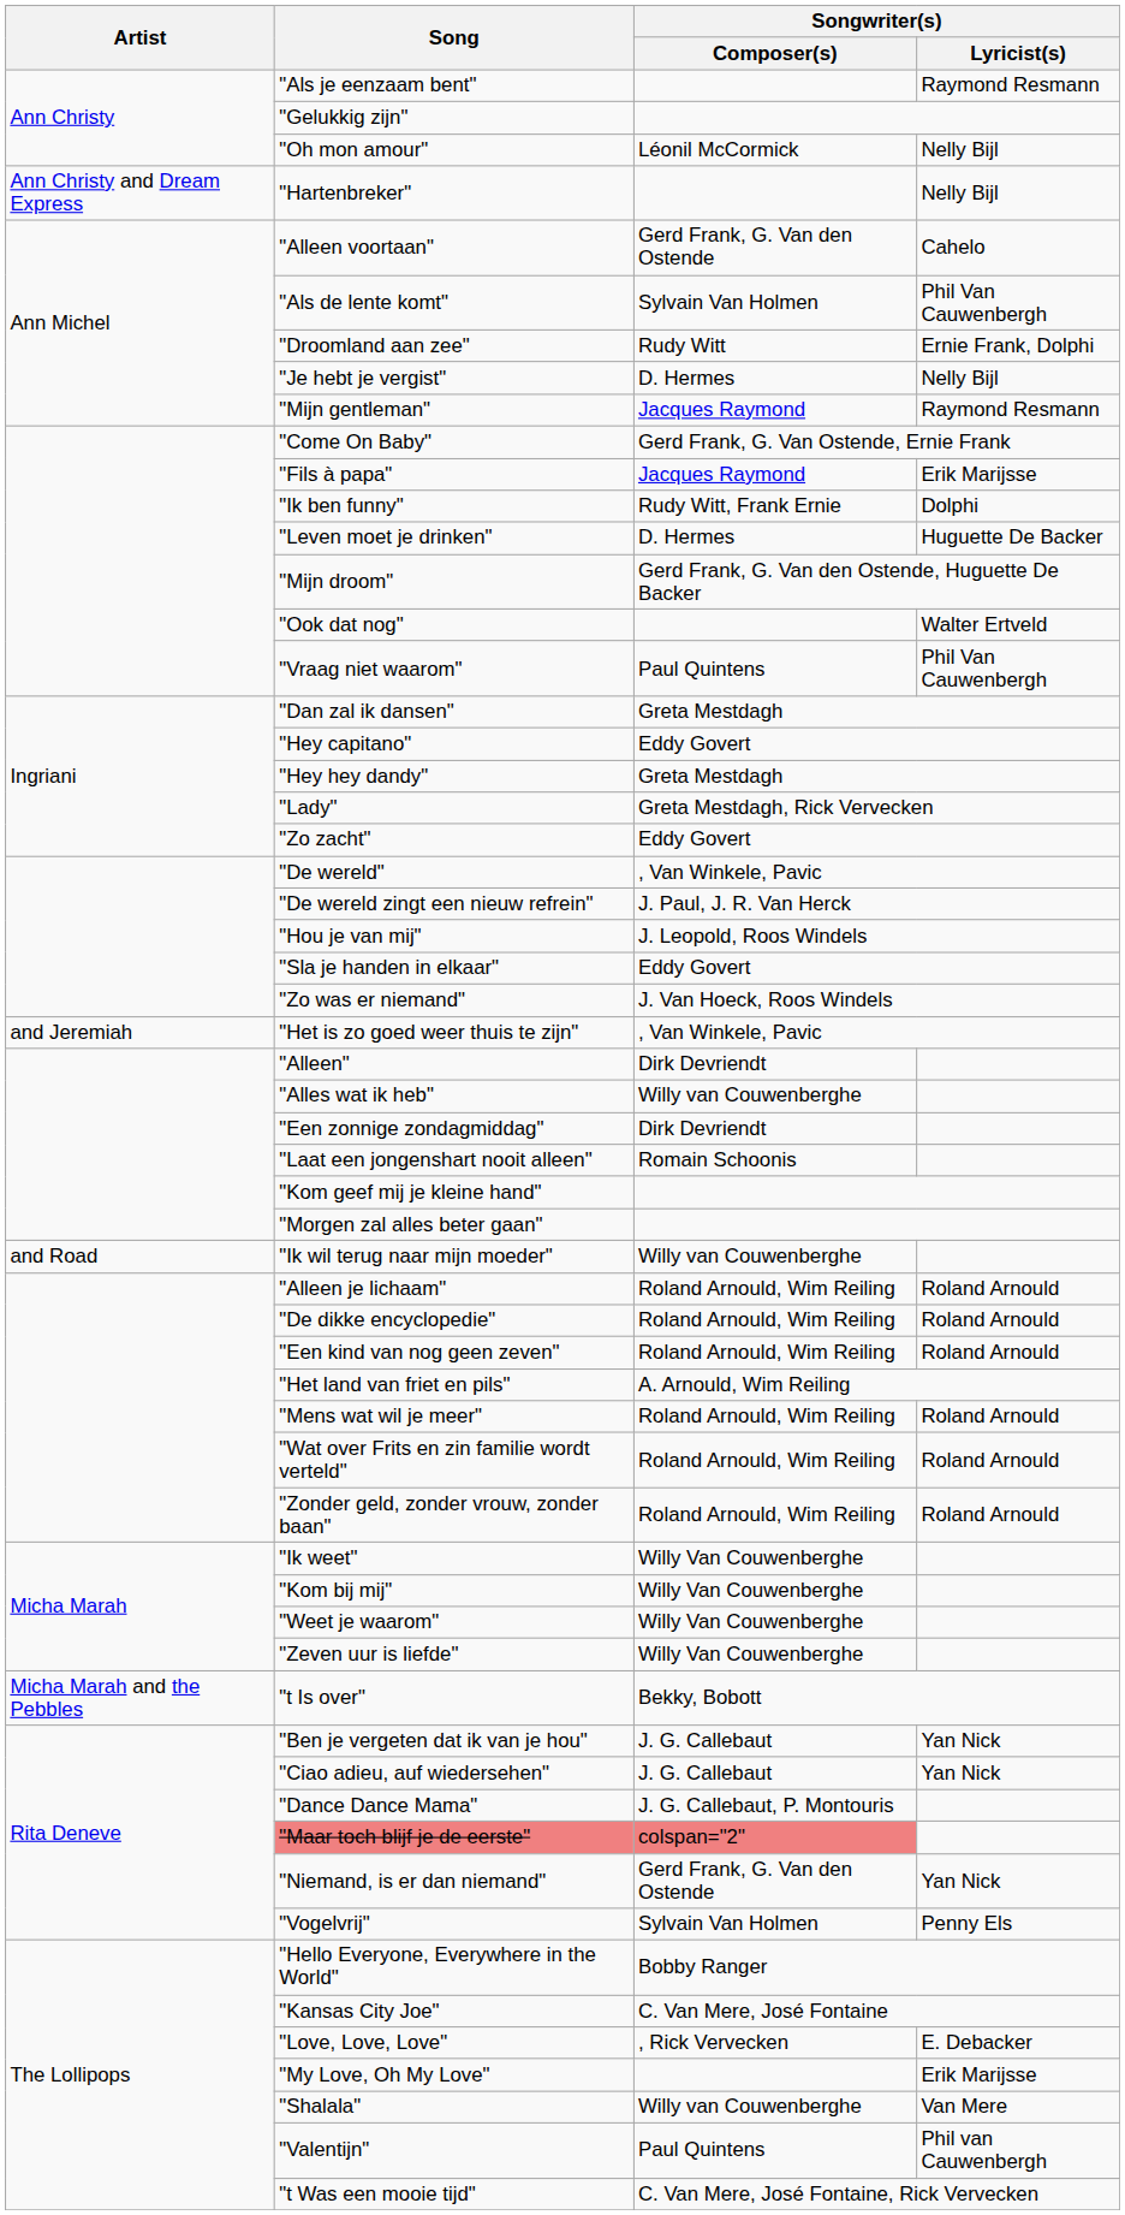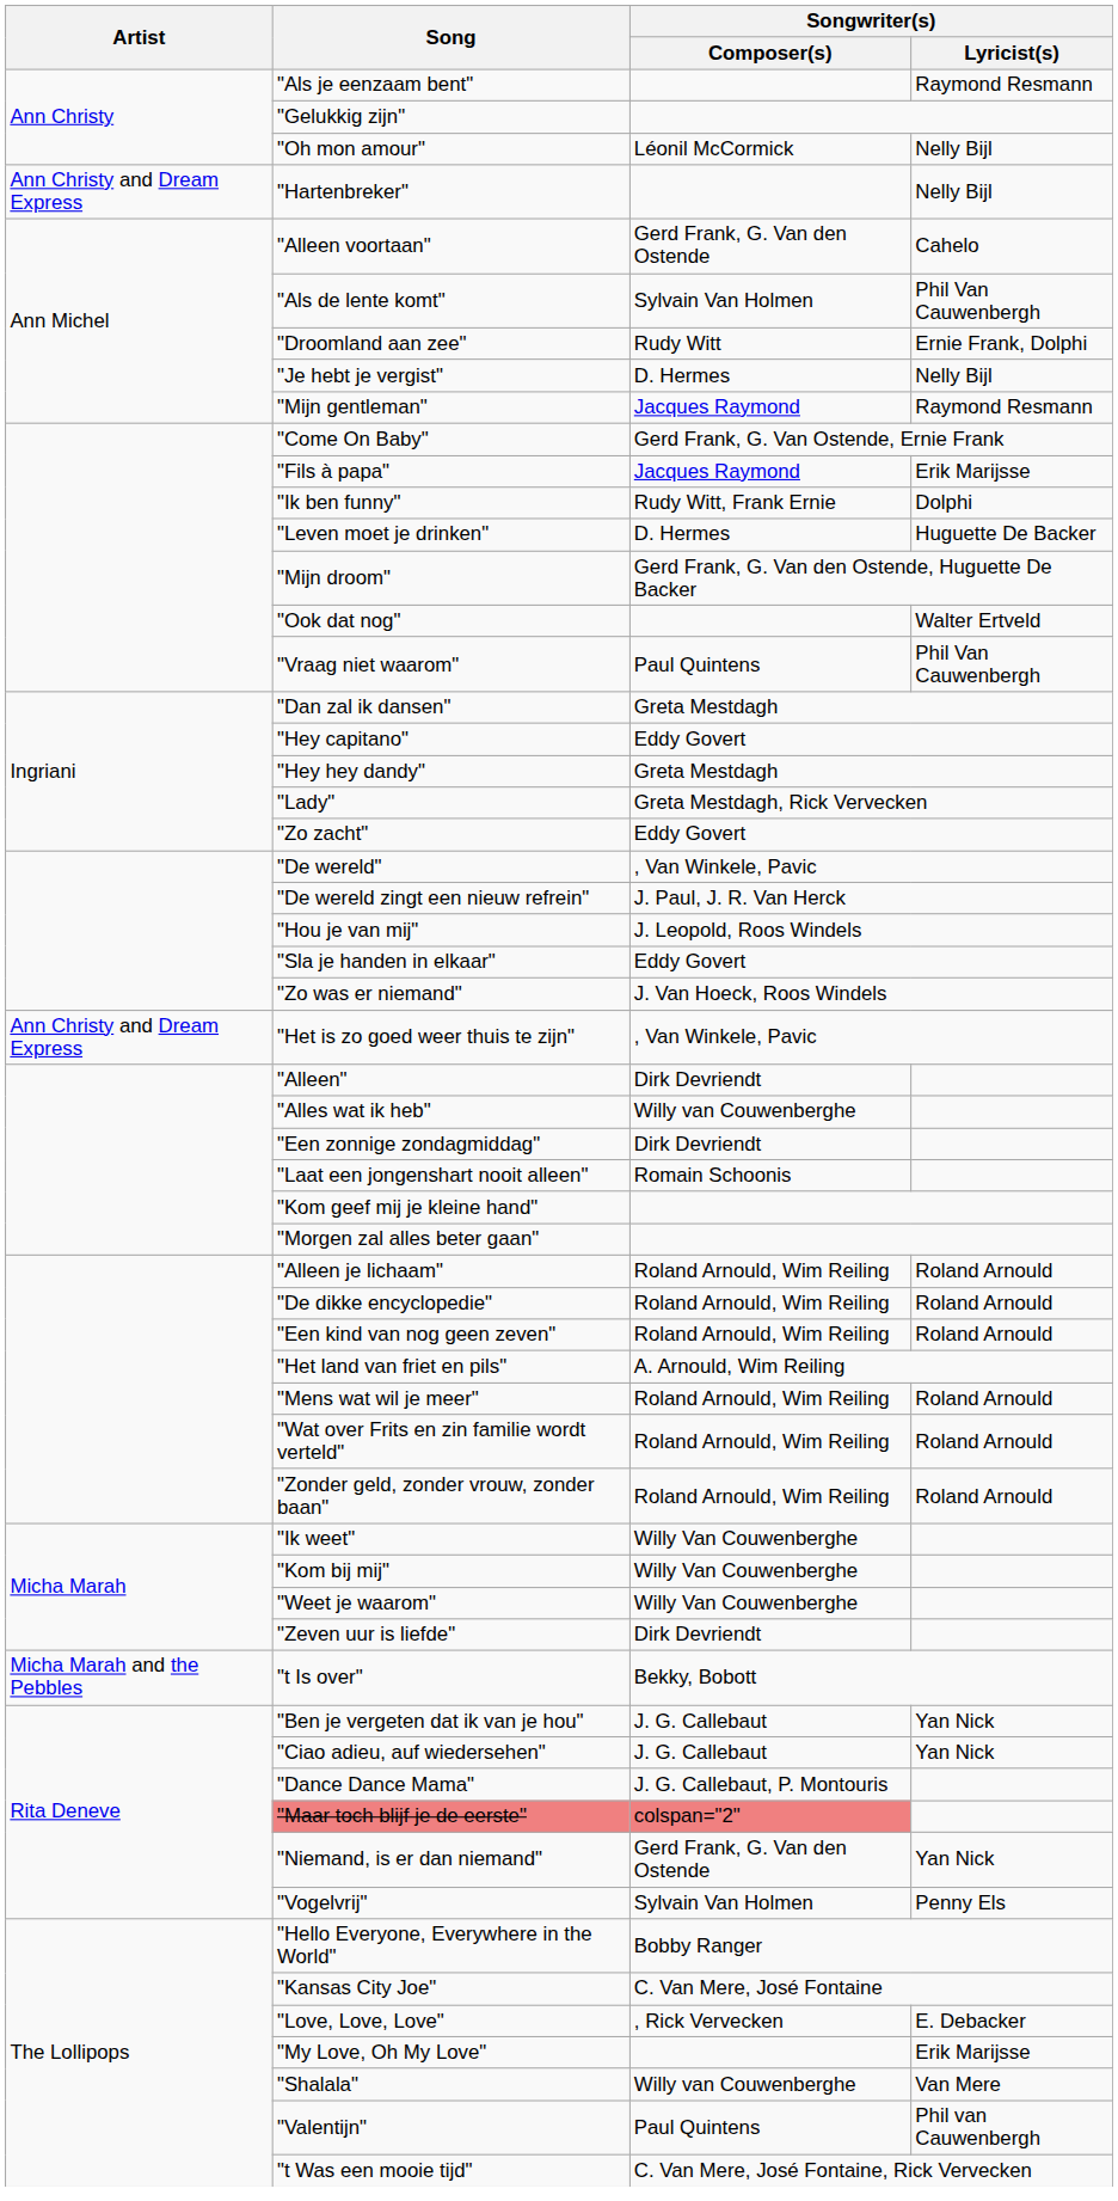"Het is zo goed weer thuis te zijn" | Artist: and Jeremiah -> Ann Christy and Dream Express
- row: and Road | "Ik wil terug naar mijn moeder" | Willy van Couwenberghe
"Zeven uur is liefde" | Songwriter(s) / Composer(s): Willy Van Couwenberghe -> Dirk Devriendt
